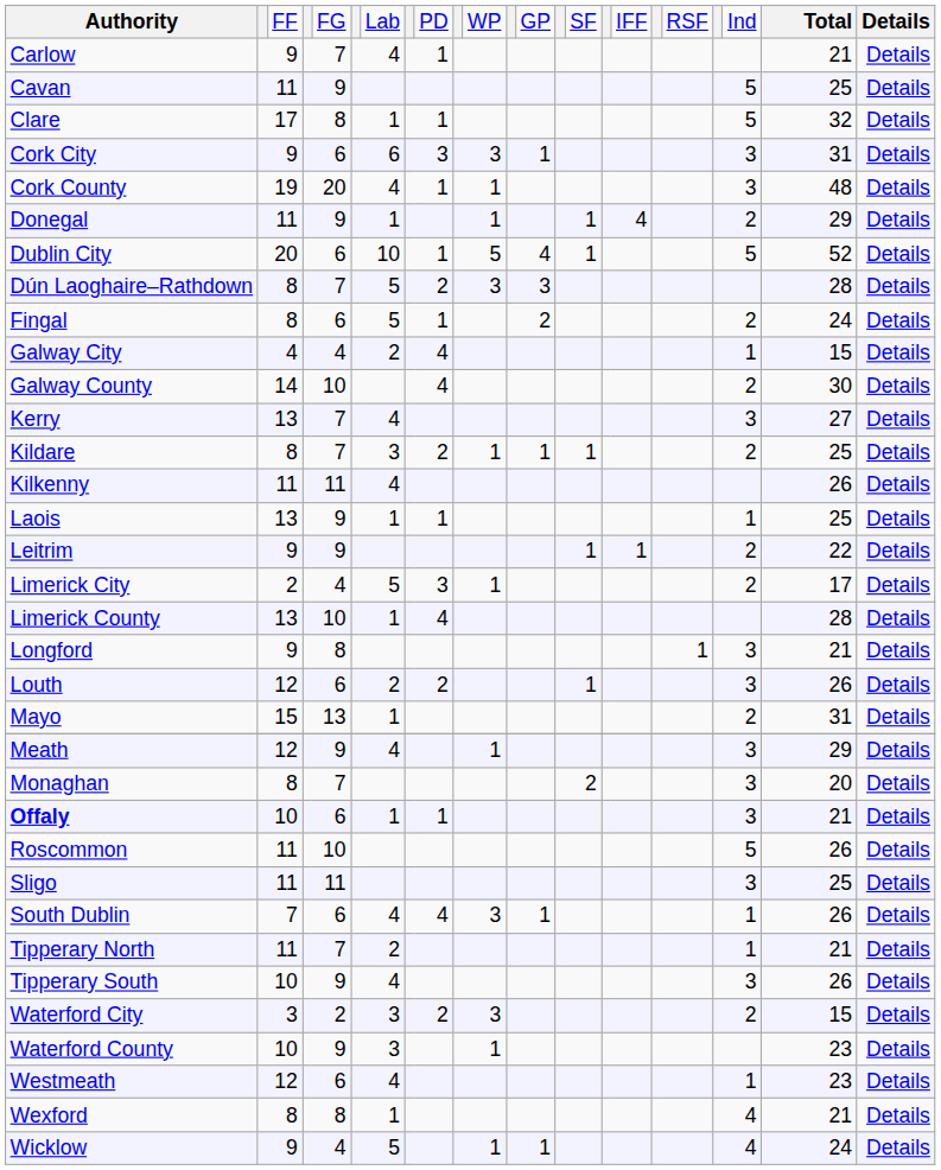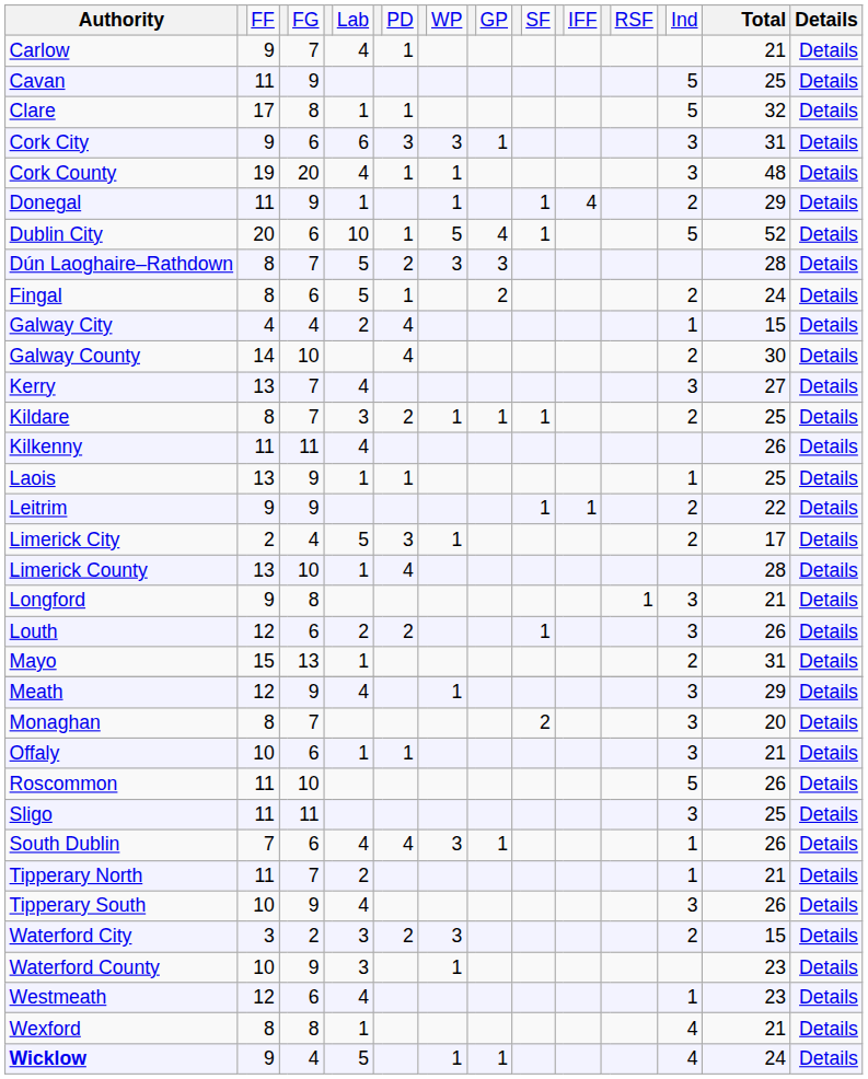Offaly | column 1: bold -> normal
Wicklow | column 1: normal -> bold
